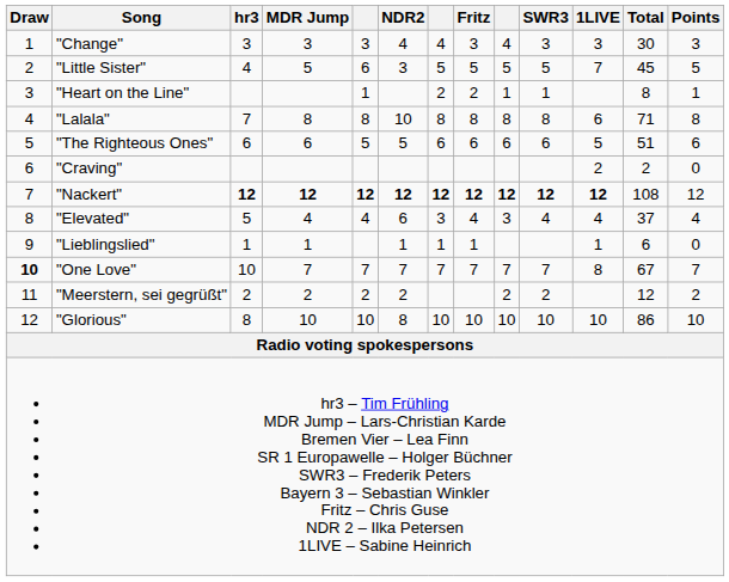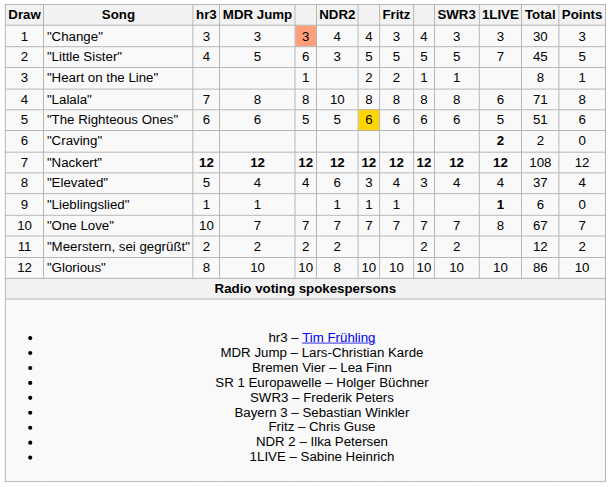"Change" | column 5: no background -> lightsalmon background
"The Righteous Ones" | column 7: no background -> gold background
"Craving" | 1LIVE: normal -> bold
"Lieblingslied" | 1LIVE: normal -> bold
"One Love" | Draw: bold -> normal
